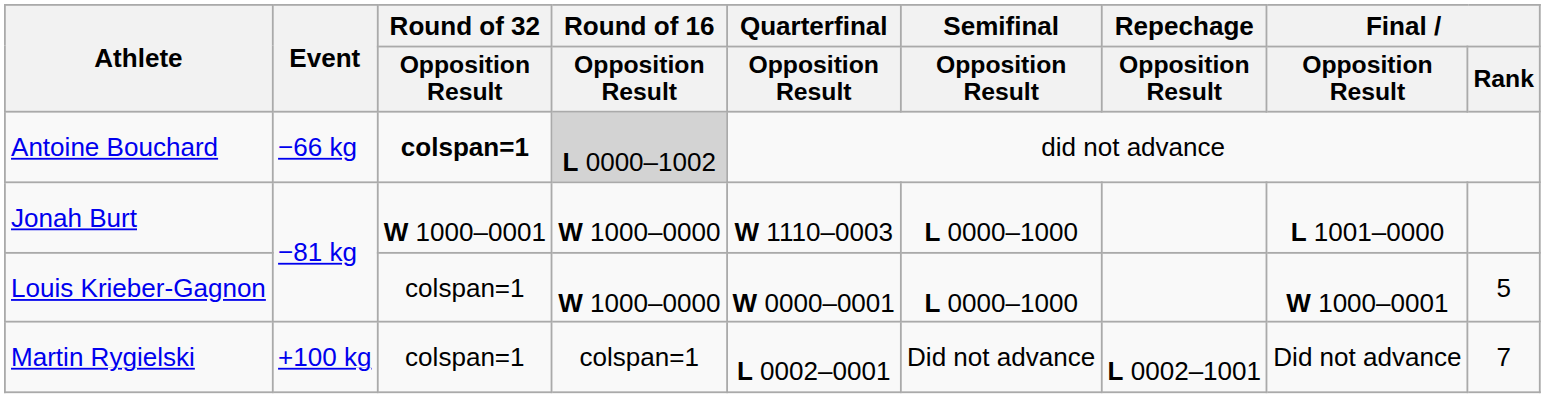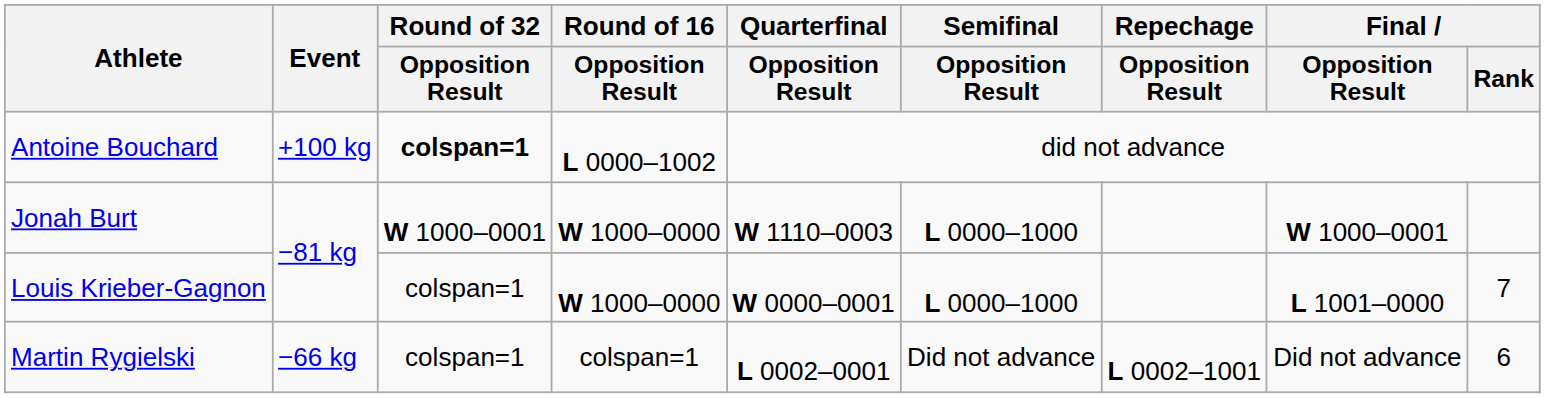Antoine Bouchard | Event: −66 kg -> +100 kg
Antoine Bouchard | Round of 16 / Opposition Result: lightgrey background -> no background
Jonah Burt | Final / Opposition Result: L 1001–0000 -> W 1000–0001
Louis Krieber-Gagnon | Final / Opposition Result: W 1000–0001 -> L 1001–0000
Louis Krieber-Gagnon | Final / Rank: 5 -> 7
Martin Rygielski | Event: +100 kg -> −66 kg
Martin Rygielski | Final / Rank: 7 -> 6
